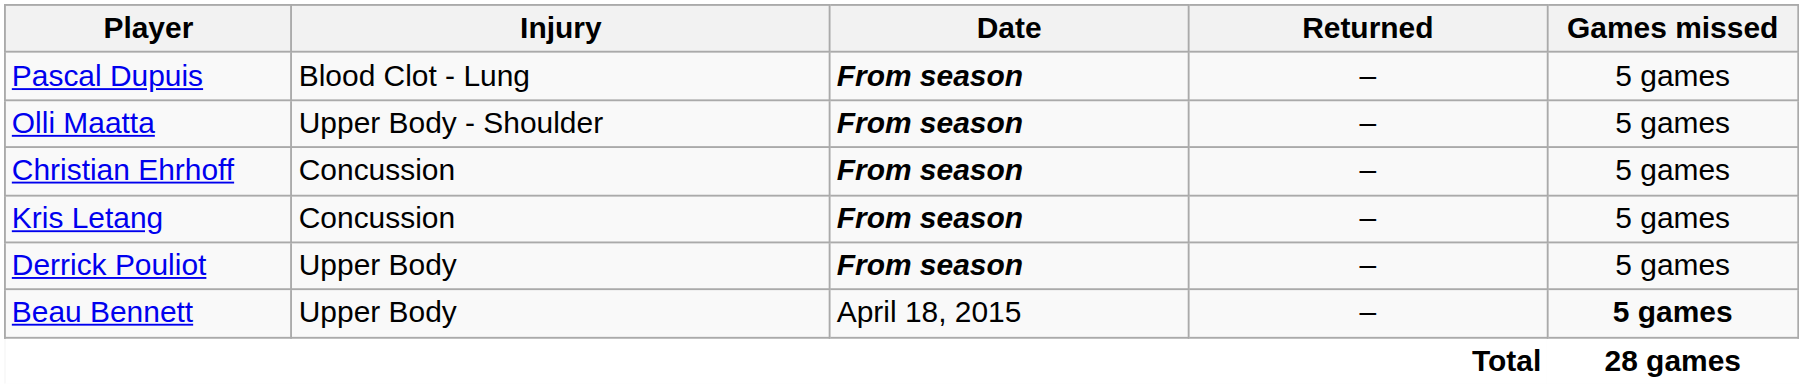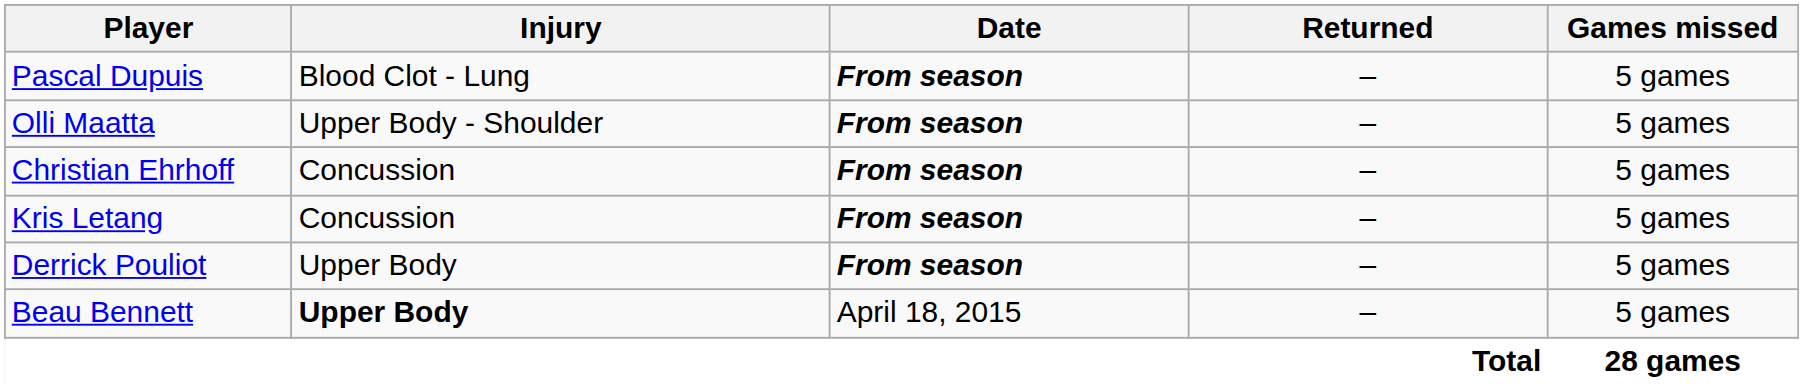Beau Bennett | Injury: normal -> bold
Beau Bennett | Games missed: bold -> normal
